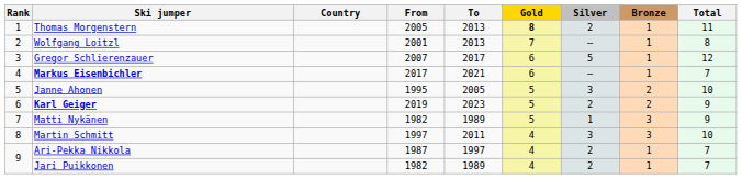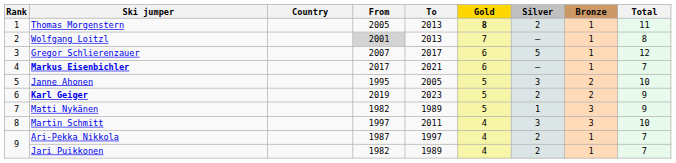Wolfgang Loitzl | From: no background -> lightgrey background
